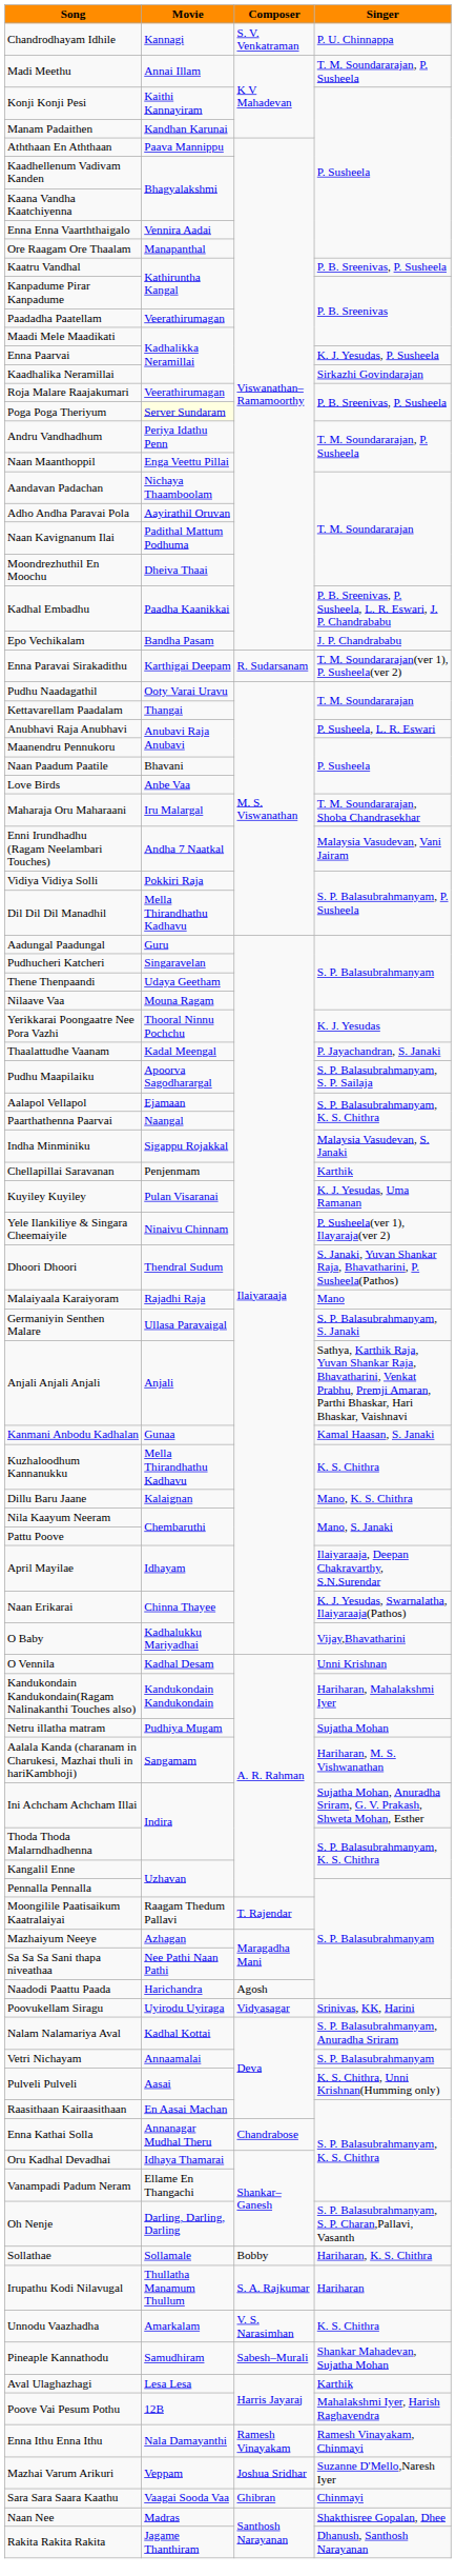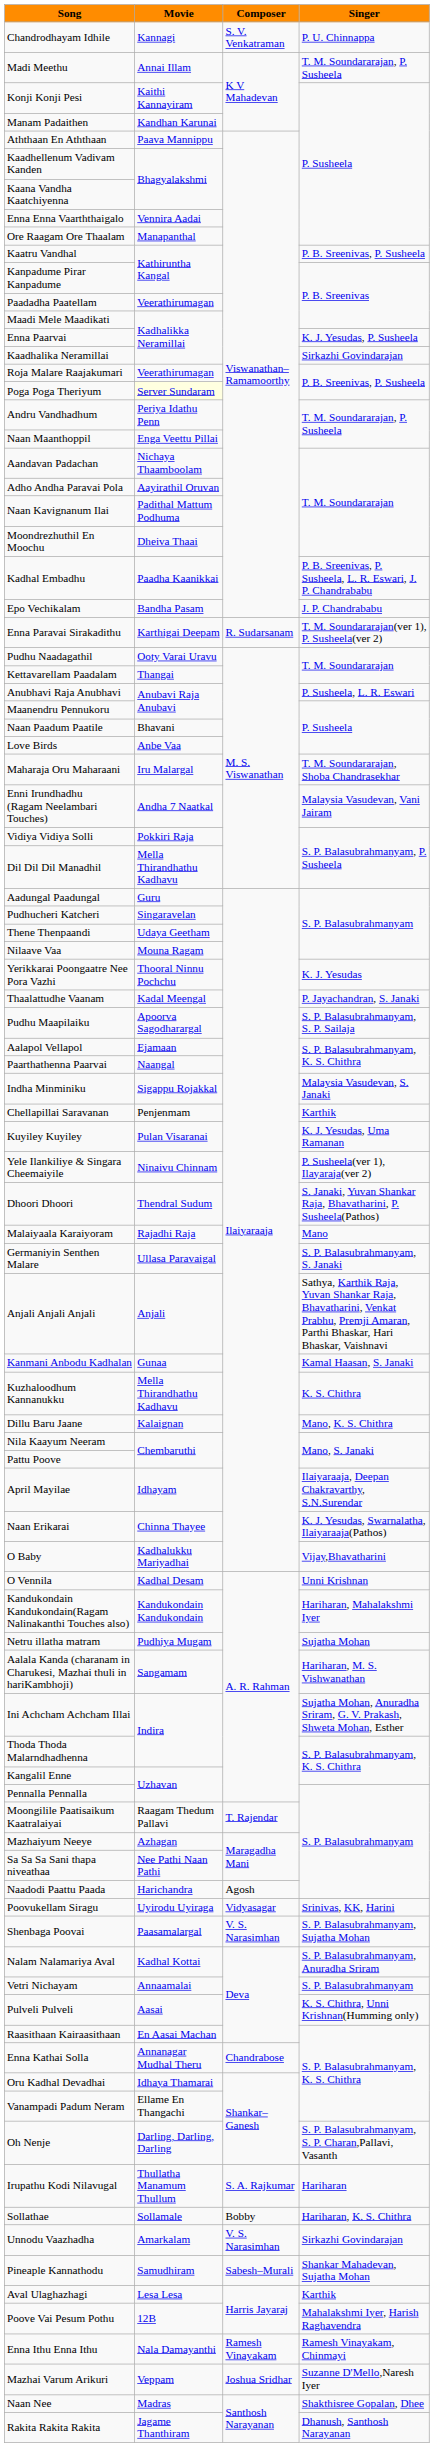+ row: Shenbaga Poovai | Paasamalargal | V. S. Narasimhan | S. P. Balasubrahmanyam, Sujatha Mohan
rows swapped: Sollathae <-> Irupathu Kodi Nilavugal
Unnodu Vaazhadha | Singer: K. S. Chithra -> Sirkazhi Govindarajan
- row: Sara Sara Saara Kaathu | Vaagai Sooda Vaa | Ghibran | Chinmayi
